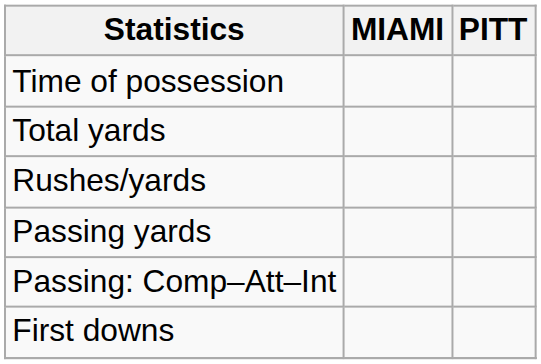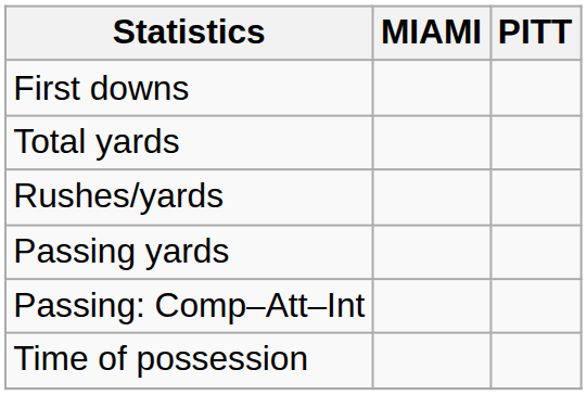rows swapped: First downs <-> Time of possession
